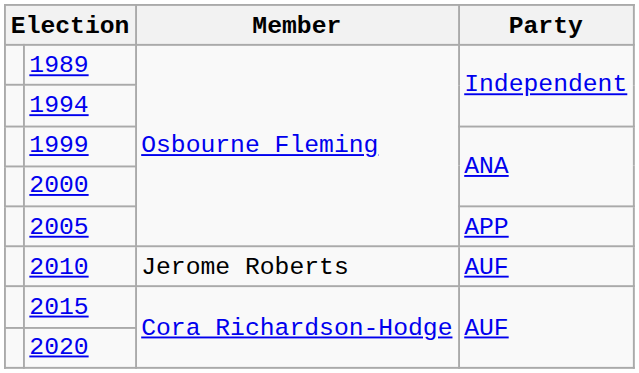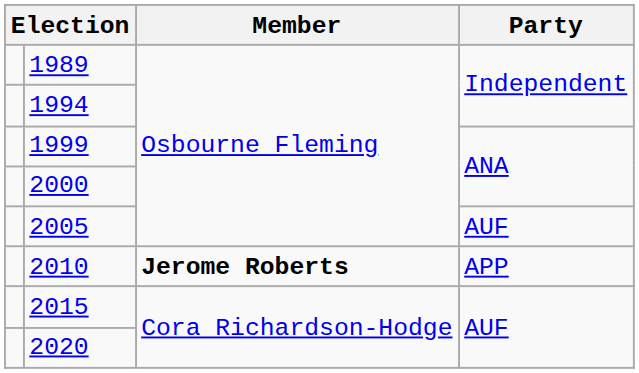2005 | Party: APP -> AUF
2010 | Member: normal -> bold
2010 | Party: AUF -> APP
